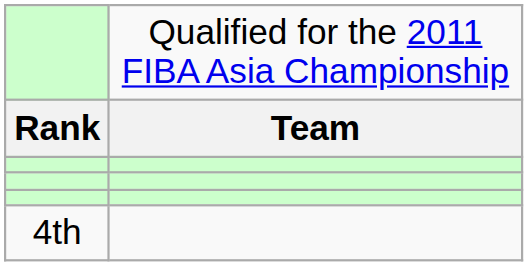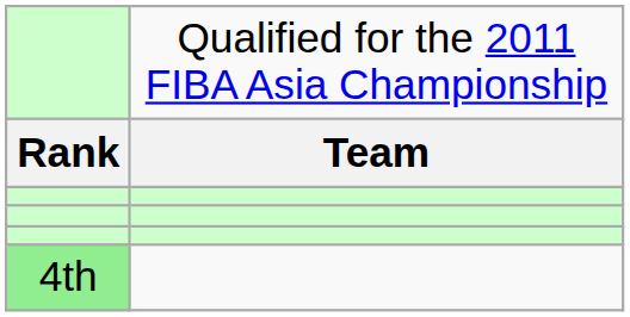row 6 | column 1: no background -> lightgreen background
